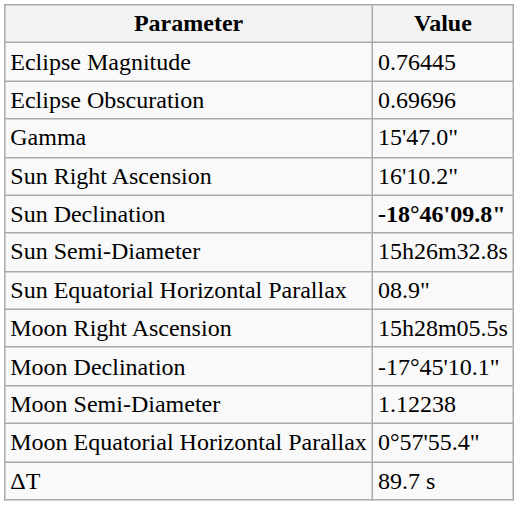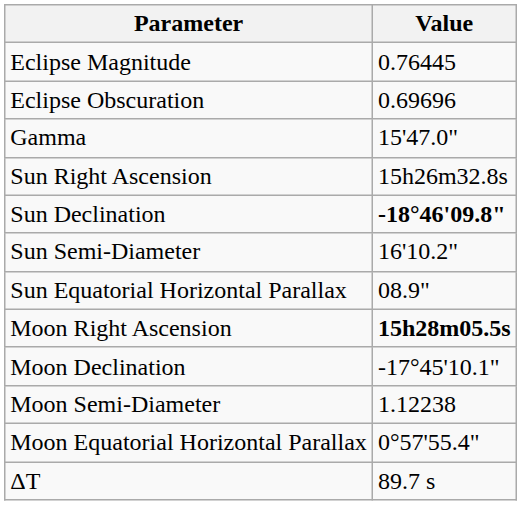Sun Right Ascension | Value: 16'10.2" -> 15h26m32.8s
Sun Semi-Diameter | Value: 15h26m32.8s -> 16'10.2"
Moon Right Ascension | Value: normal -> bold
